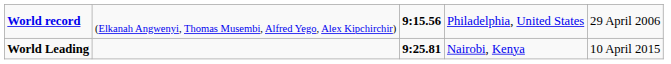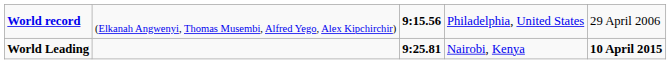World Leading | column 5: normal -> bold
